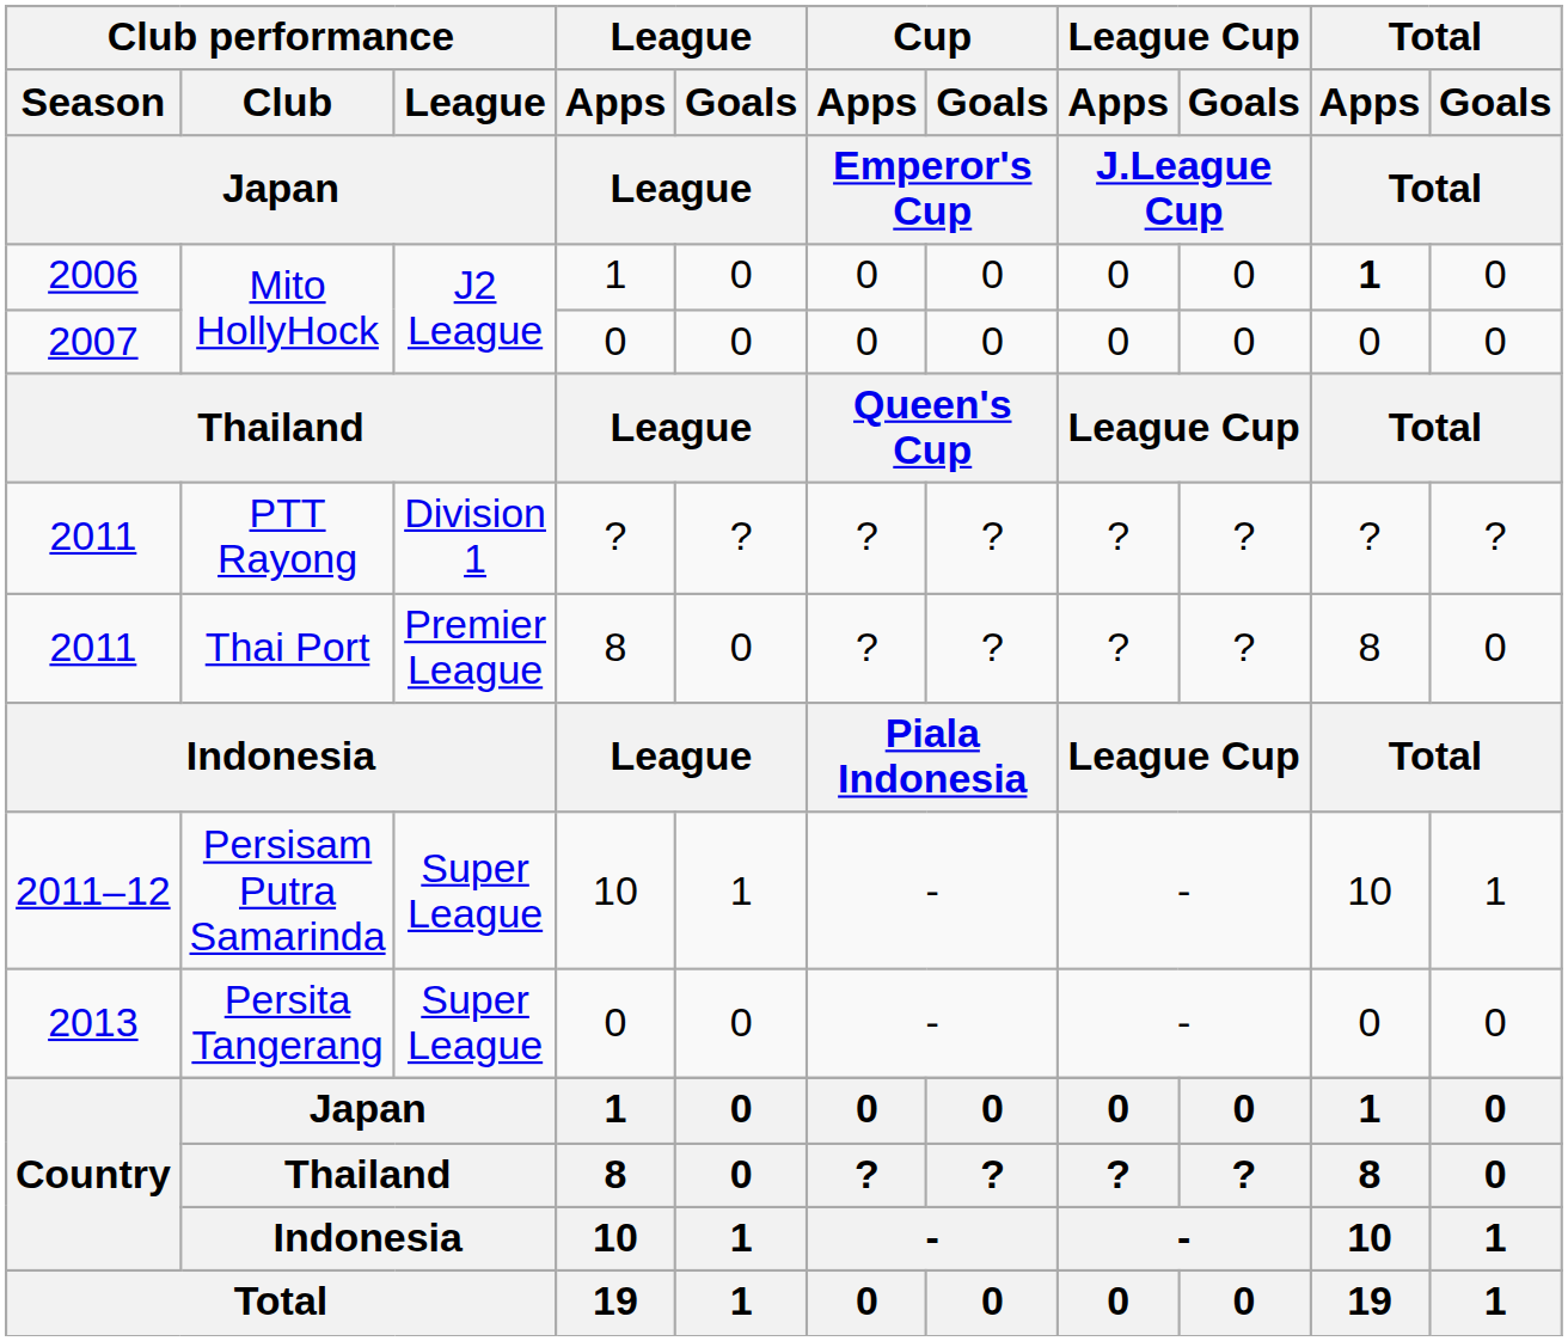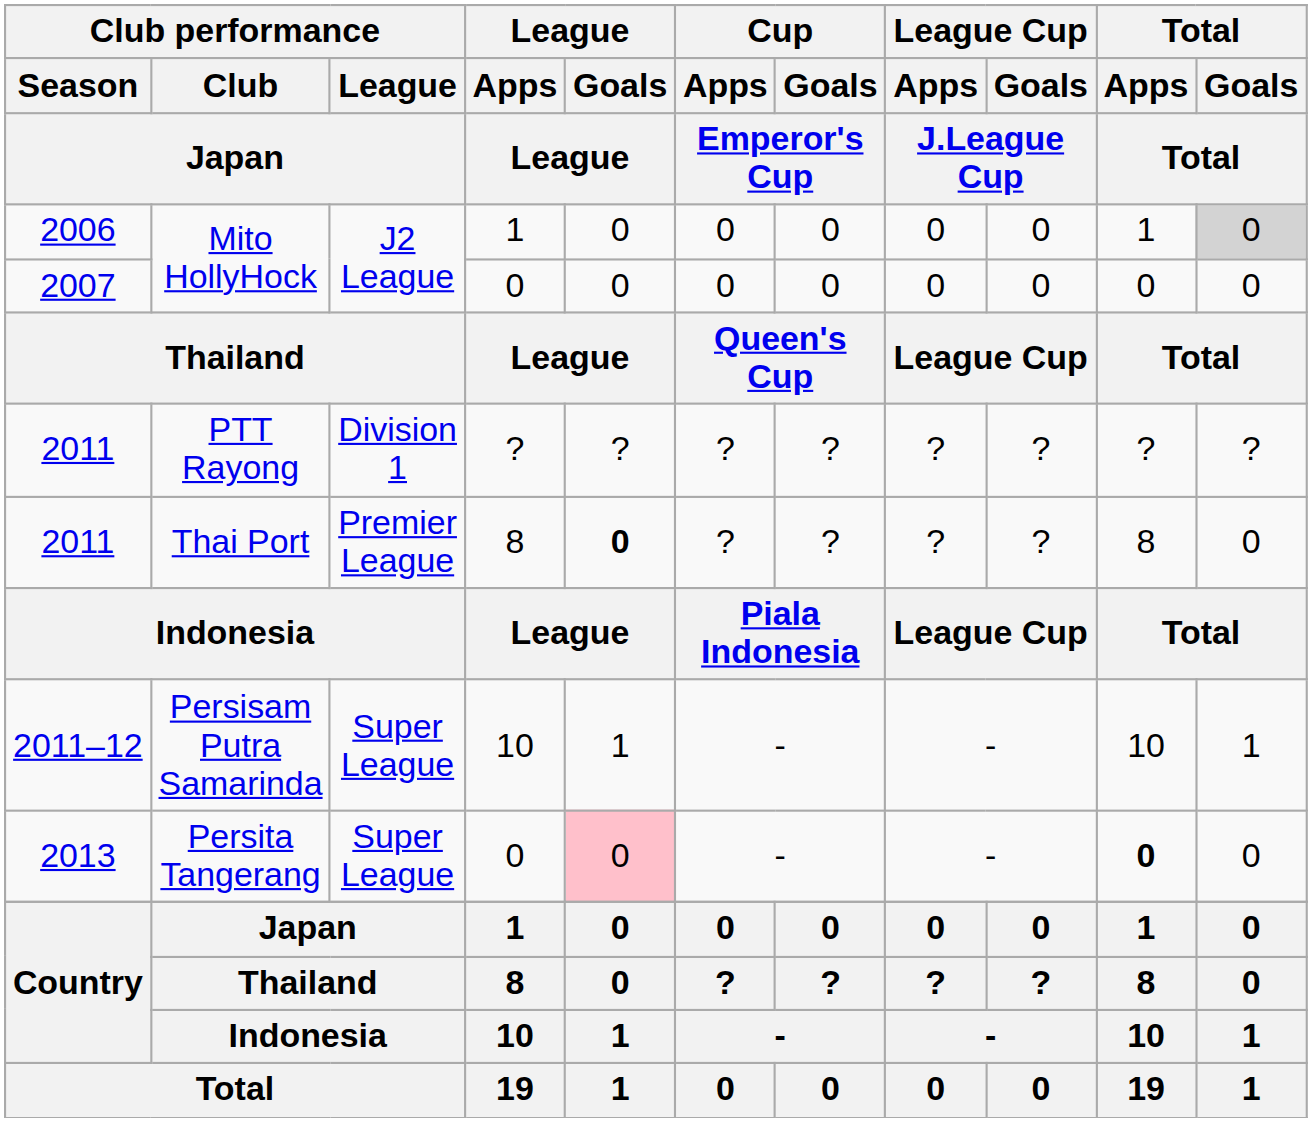2006 | Total / Apps / Total: bold -> normal
2006 | Total / Goals / Total: no background -> lightgrey background
2011 / Thai Port | League / Goals / League: normal -> bold
2013 | League / Goals / League: no background -> pink background
2013 | Total / Apps / Total: normal -> bold
